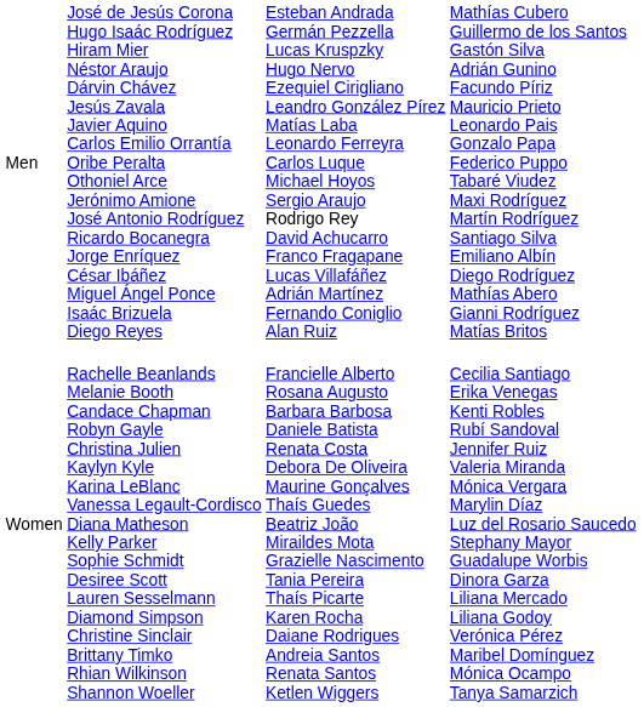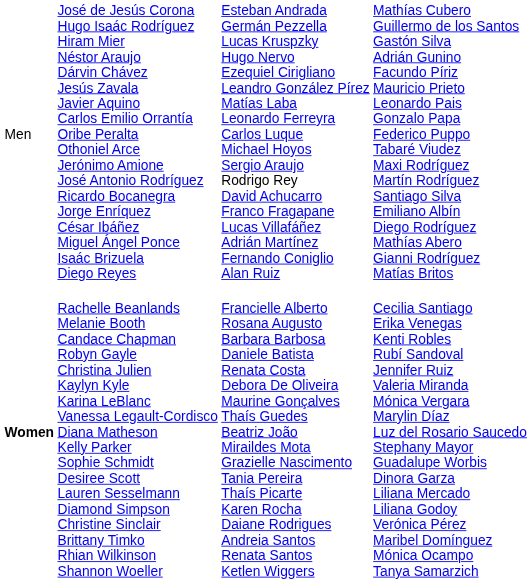Women | column 1: normal -> bold
